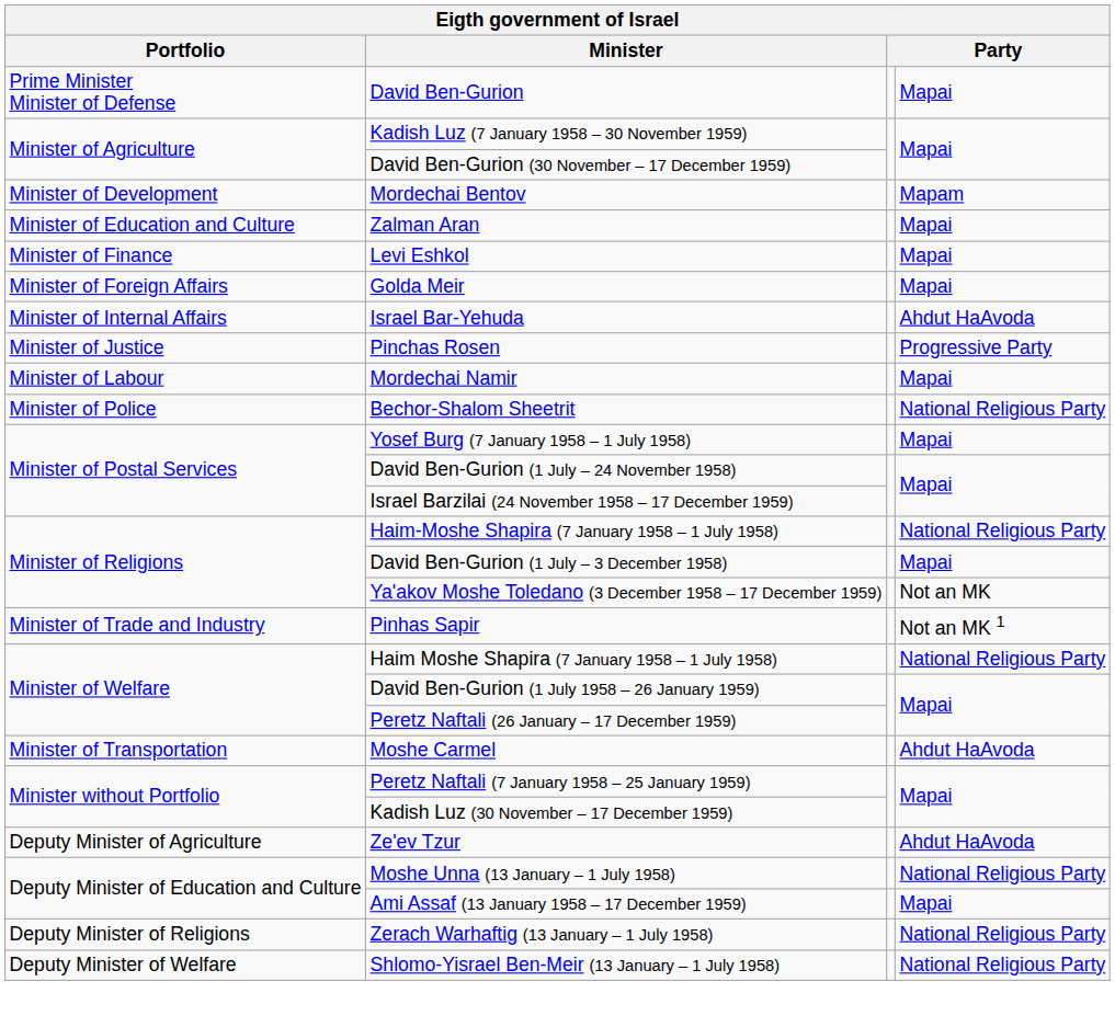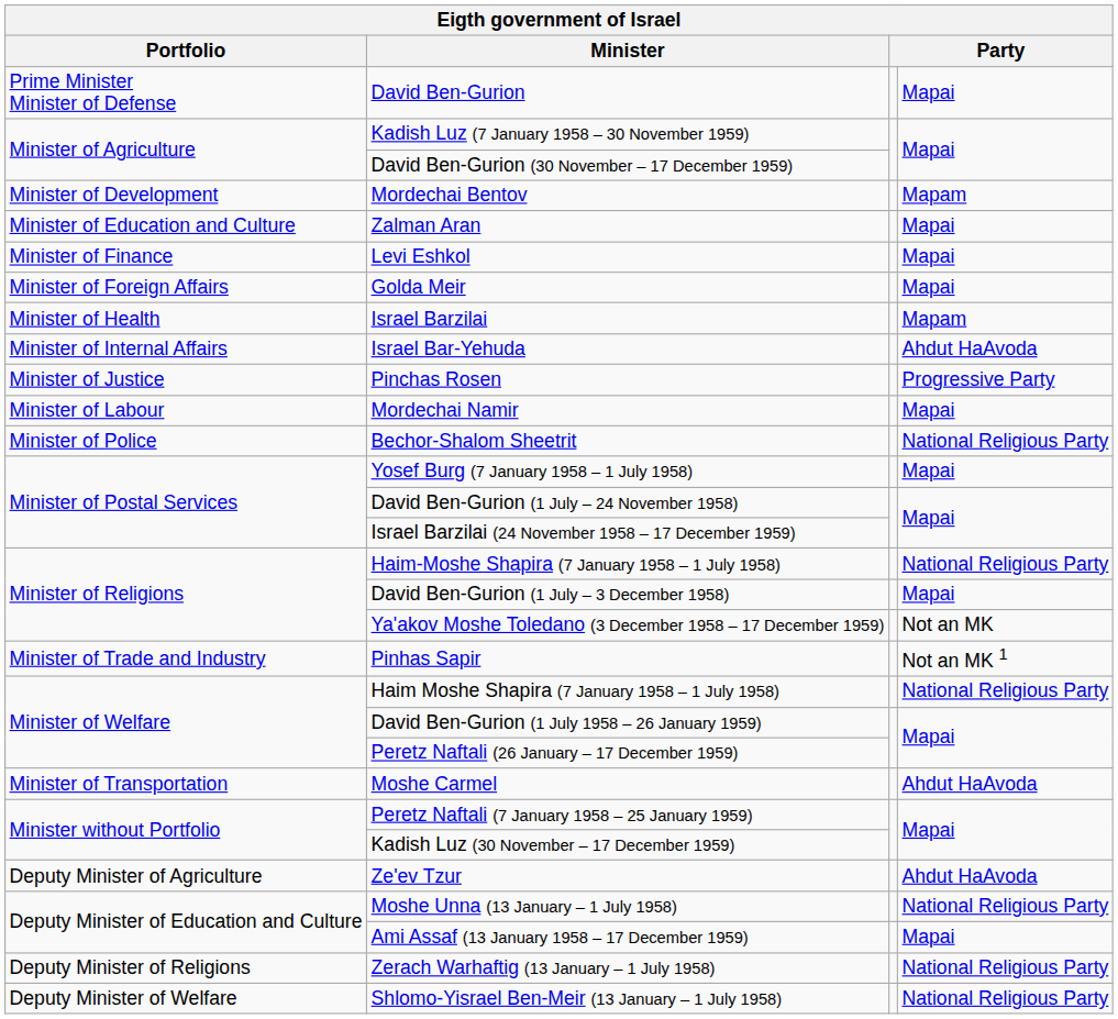+ row: Minister of Health | Israel Barzilai | Mapam
